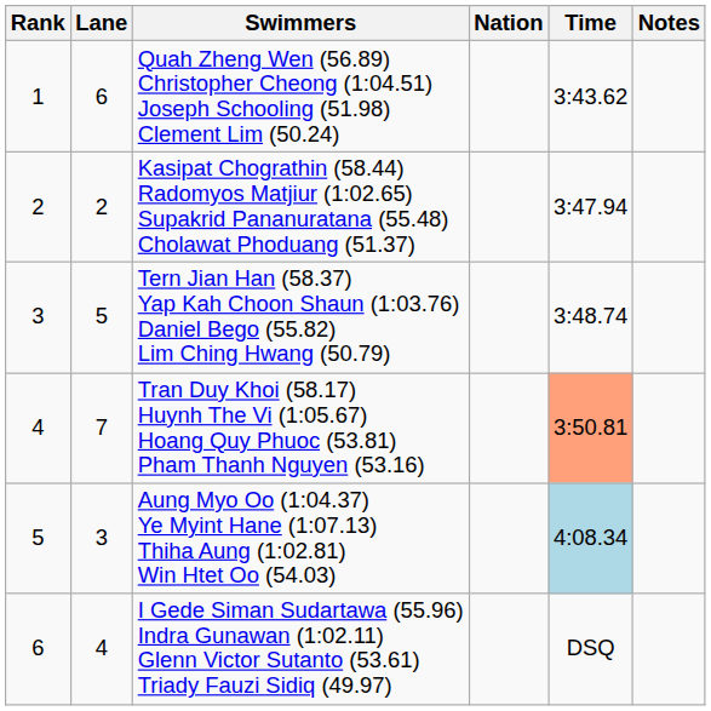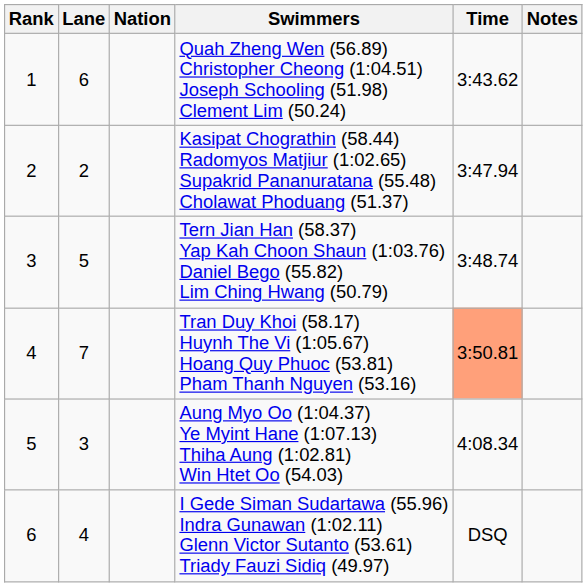columns swapped: Nation <-> Swimmers
row 6 | Time: lightblue background -> no background
